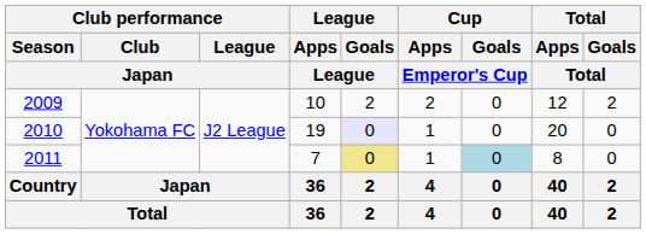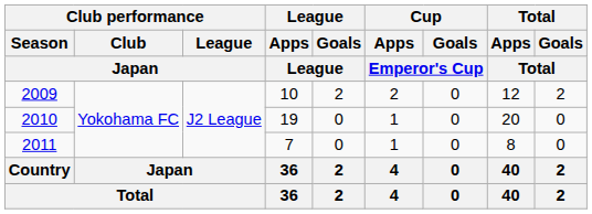2010 | League / Goals / League: lavender background -> no background
2011 | League / Goals / League: khaki background -> no background
2011 | Cup / Goals / Emperor's Cup: lightblue background -> no background
